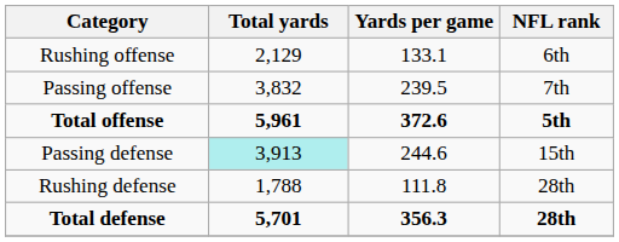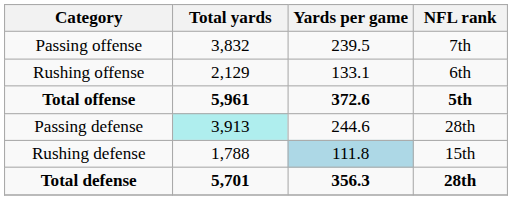rows swapped: Passing offense <-> Rushing offense
Passing defense | NFL rank: 15th -> 28th
Rushing defense | Yards per game: no background -> lightblue background
Rushing defense | NFL rank: 28th -> 15th
